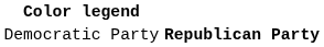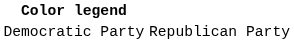Democratic Party | column 2: bold -> normal
